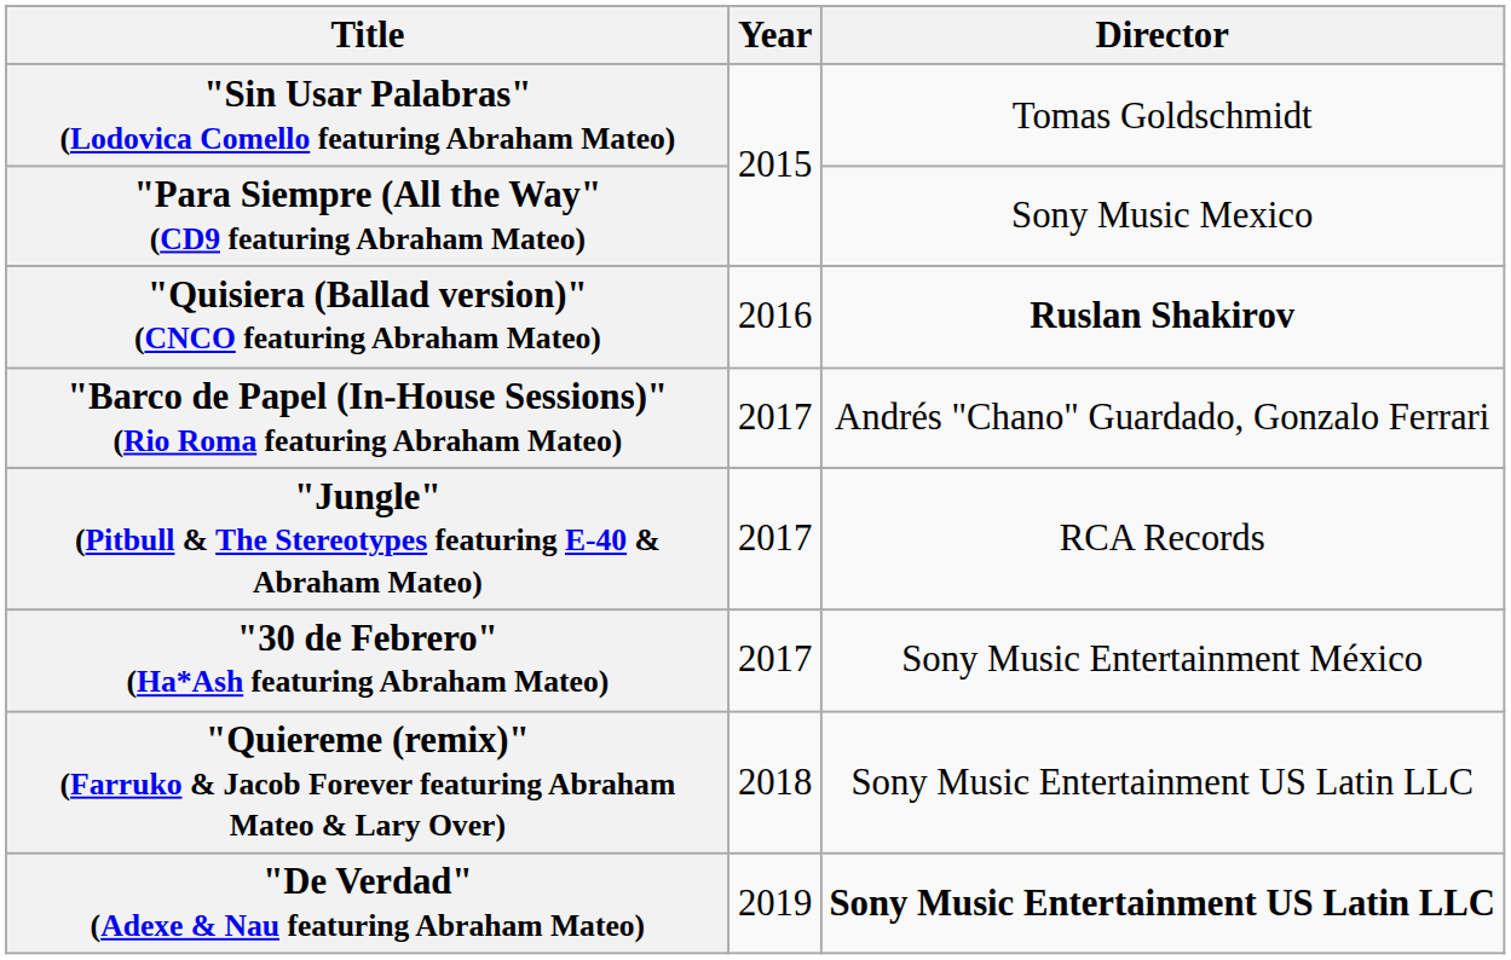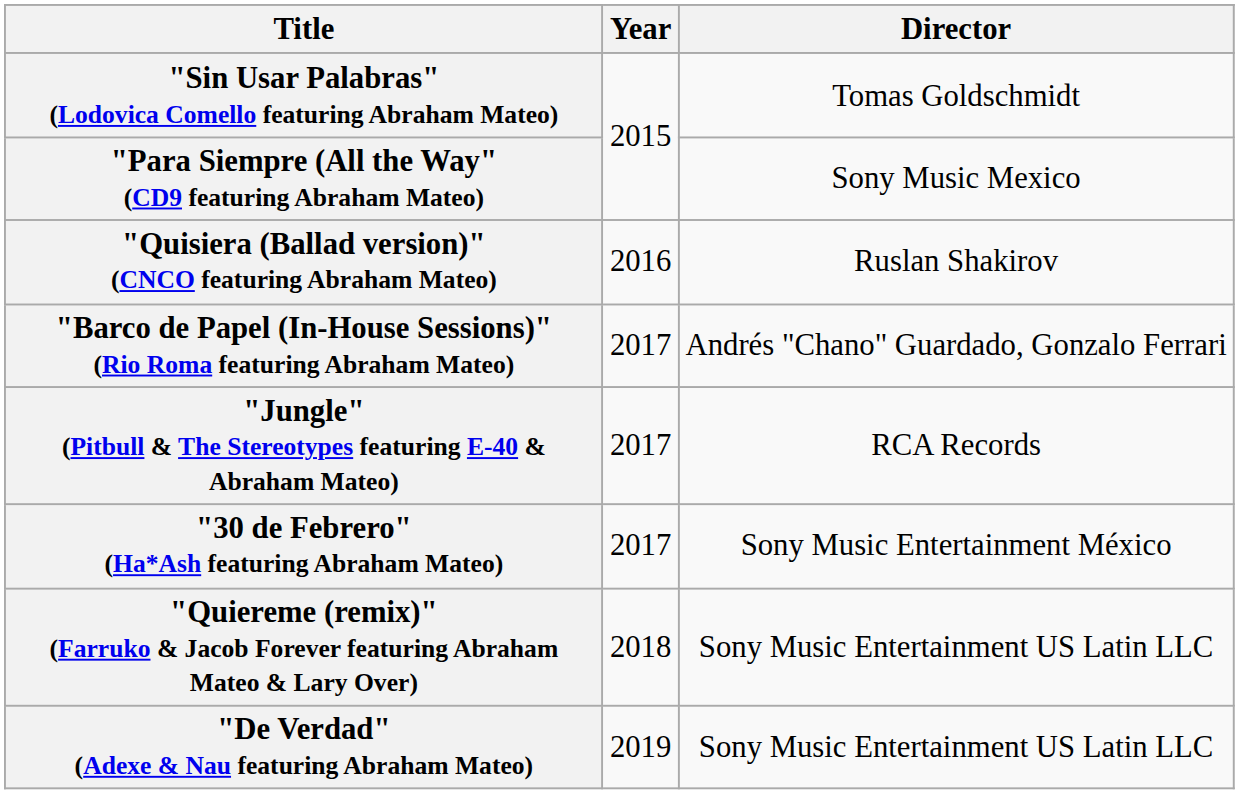"Quisiera (Ballad version)" (CNCO featuring Abraham Mateo) | Director: bold -> normal
"De Verdad" (Adexe & Nau featuring Abraham Mateo) | Director: bold -> normal
